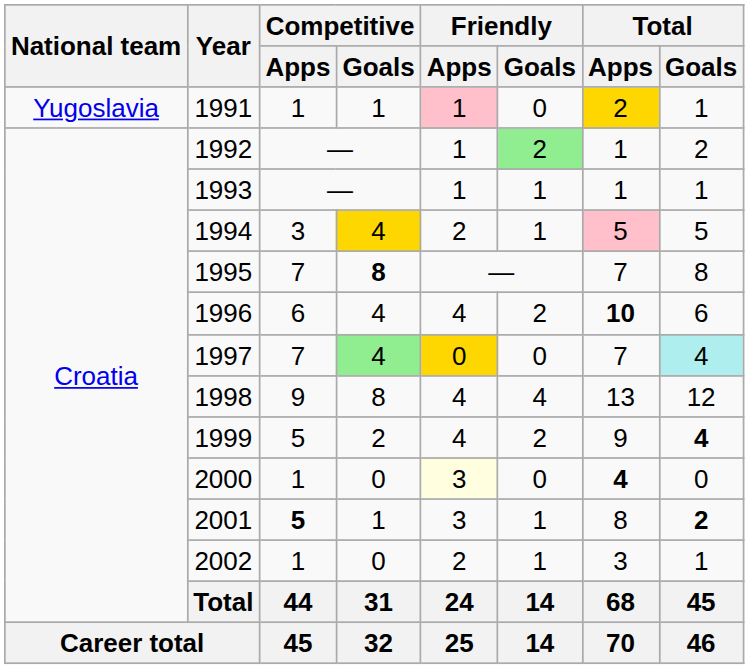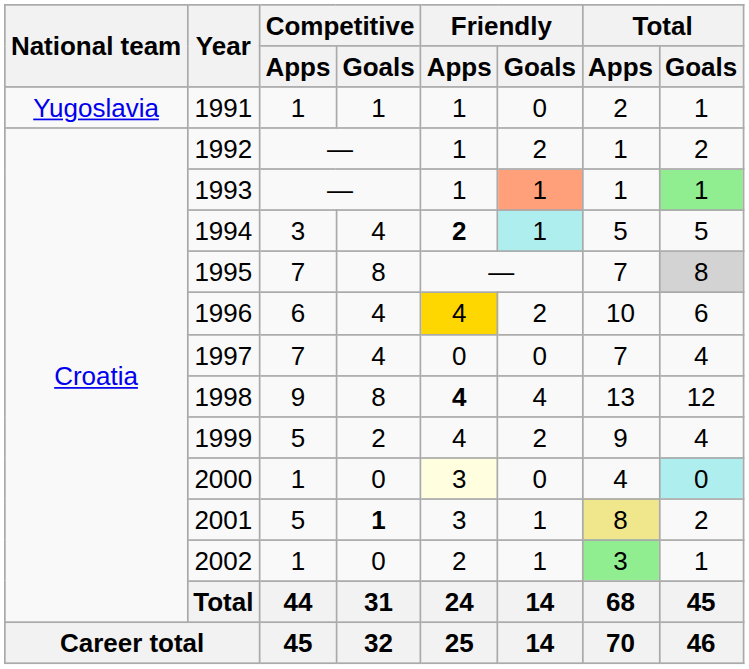1991 | Friendly / Apps: pink background -> no background
1991 | Total / Apps: gold background -> no background
1992 | Friendly / Goals: lightgreen background -> no background
1993 | Friendly / Goals: no background -> lightsalmon background
1993 | Total / Goals: no background -> lightgreen background
1994 | Competitive / Goals: gold background -> no background
1994 | Friendly / Apps: normal -> bold
1994 | Friendly / Goals: no background -> paleturquoise background
1994 | Total / Apps: pink background -> no background
1995 | Competitive / Goals: bold -> normal
1995 | Total / Goals: no background -> lightgrey background
1996 | Friendly / Apps: no background -> gold background
1996 | Total / Apps: bold -> normal
1997 | Competitive / Goals: lightgreen background -> no background
1997 | Friendly / Apps: gold background -> no background
1997 | Total / Goals: paleturquoise background -> no background
1998 | Friendly / Apps: normal -> bold
1999 | Total / Goals: bold -> normal
2000 | Total / Apps: bold -> normal
2000 | Total / Goals: no background -> paleturquoise background
2001 | Competitive / Apps: bold -> normal
2001 | Competitive / Goals: normal -> bold
2001 | Total / Apps: no background -> khaki background
2001 | Total / Goals: bold -> normal
2002 | Total / Apps: no background -> lightgreen background
